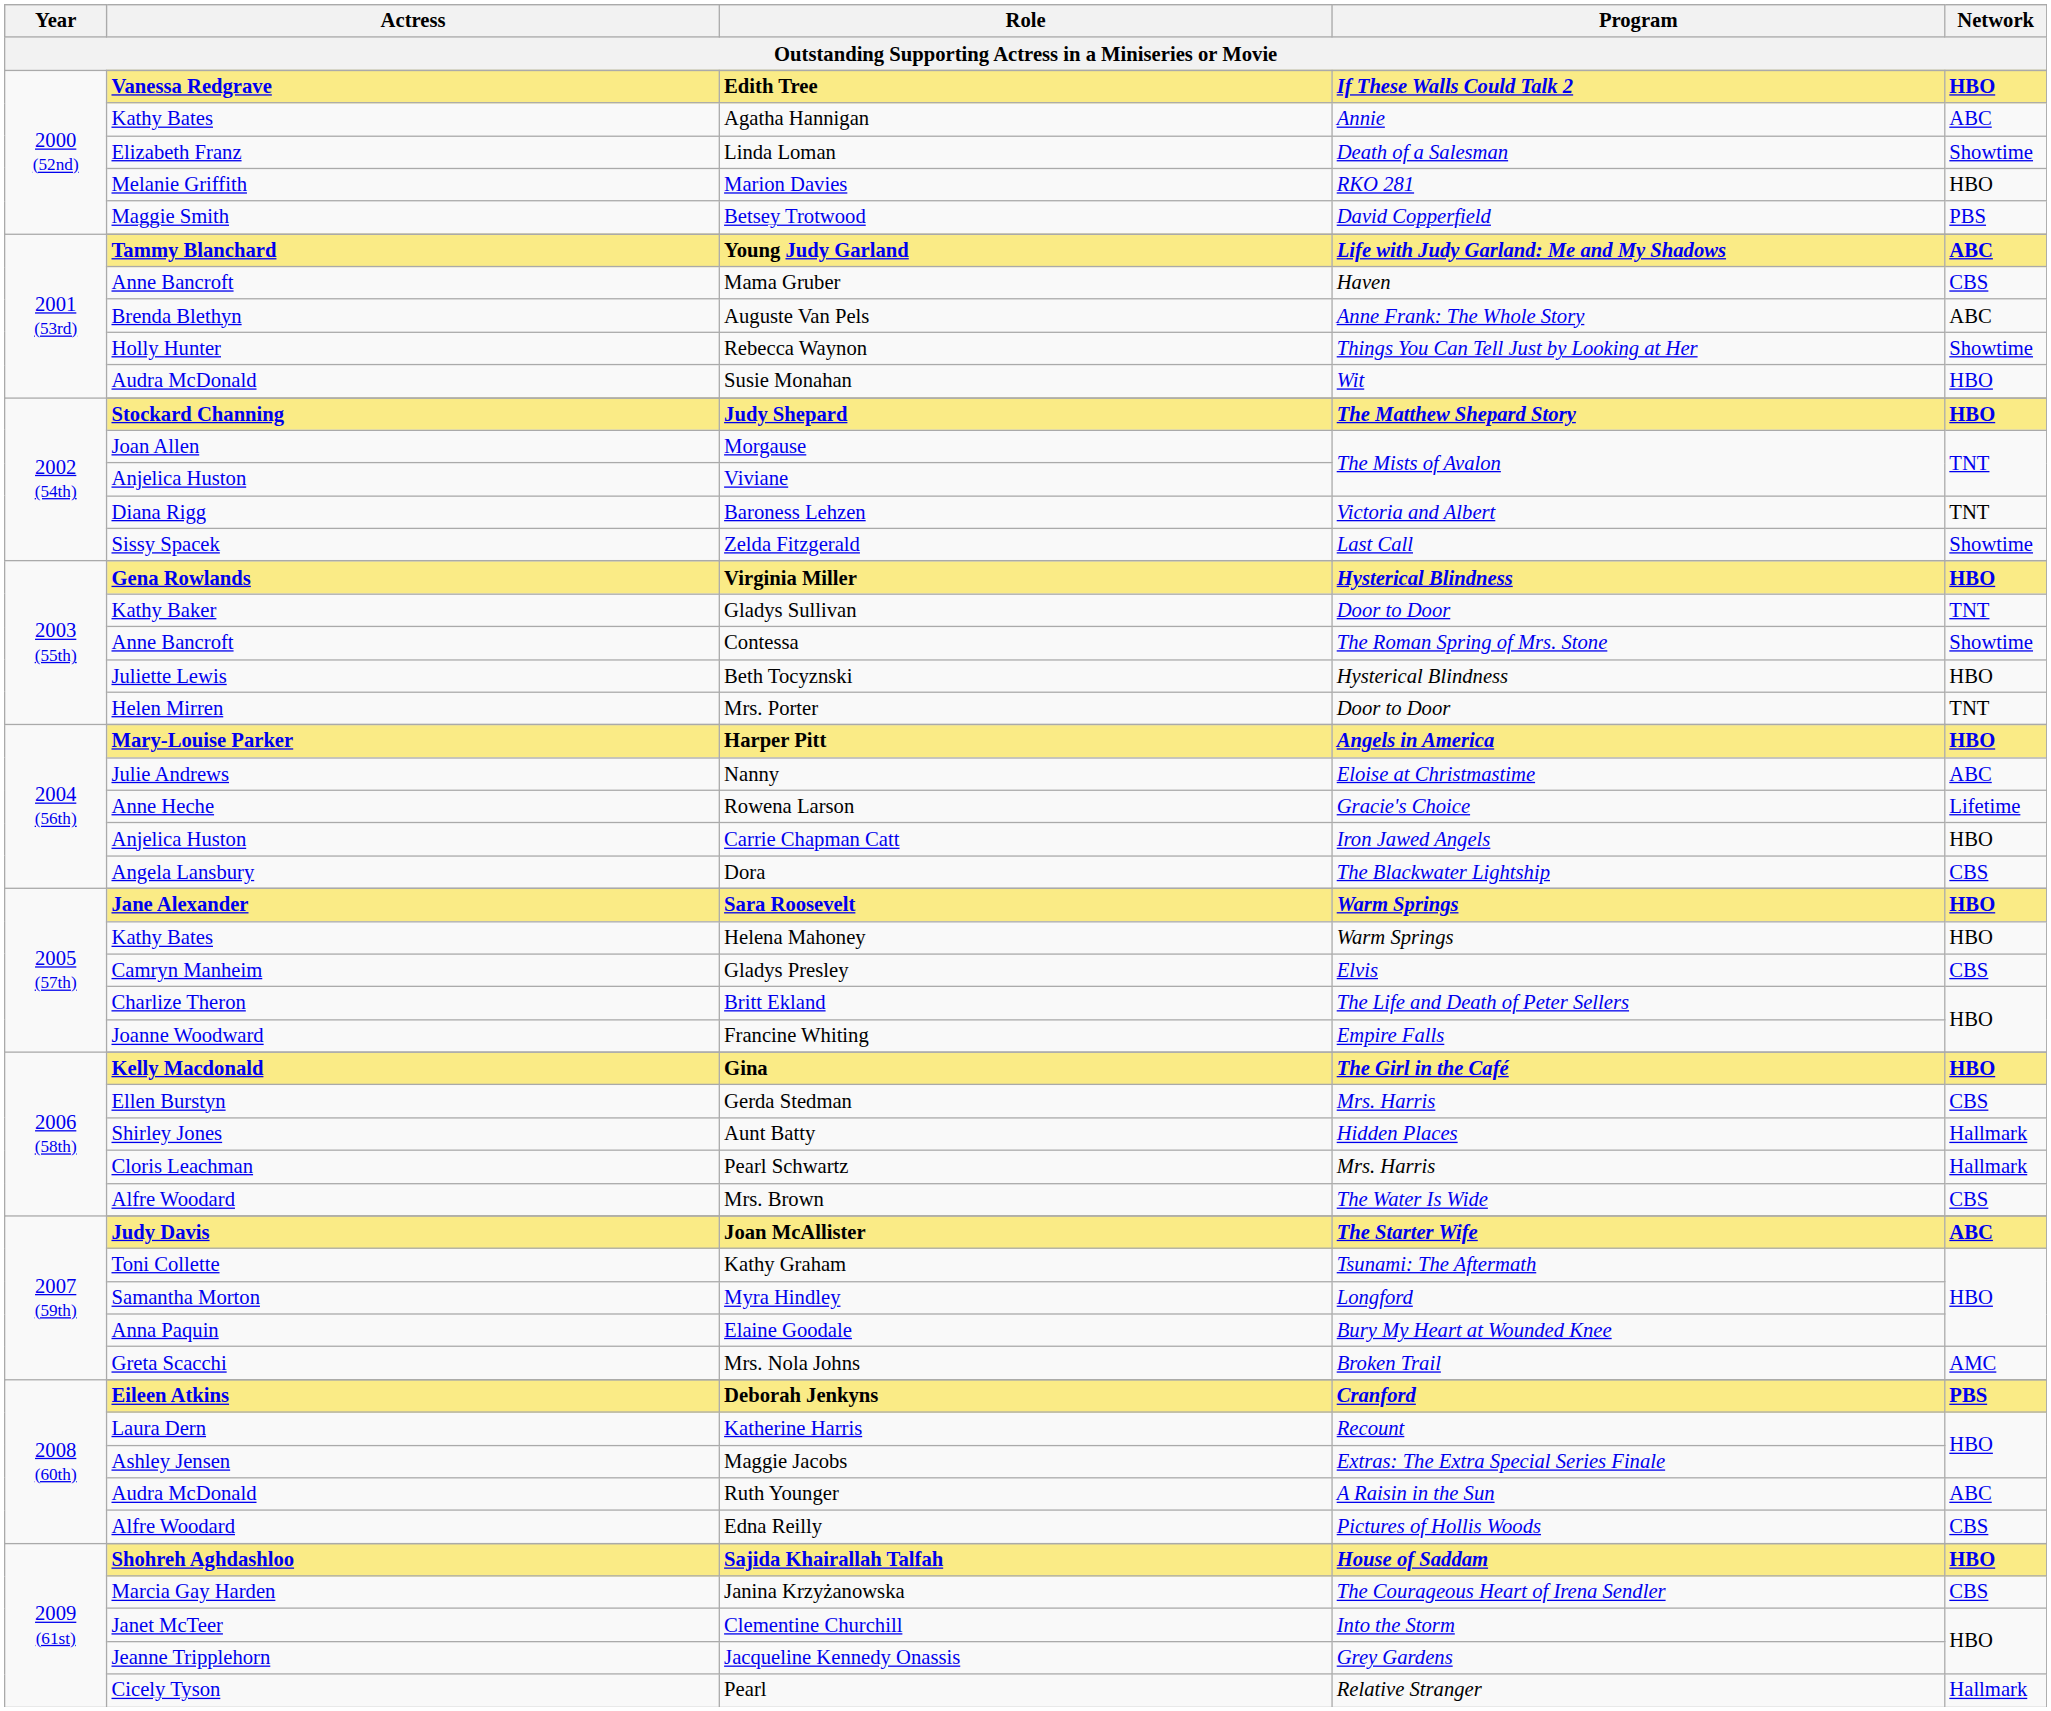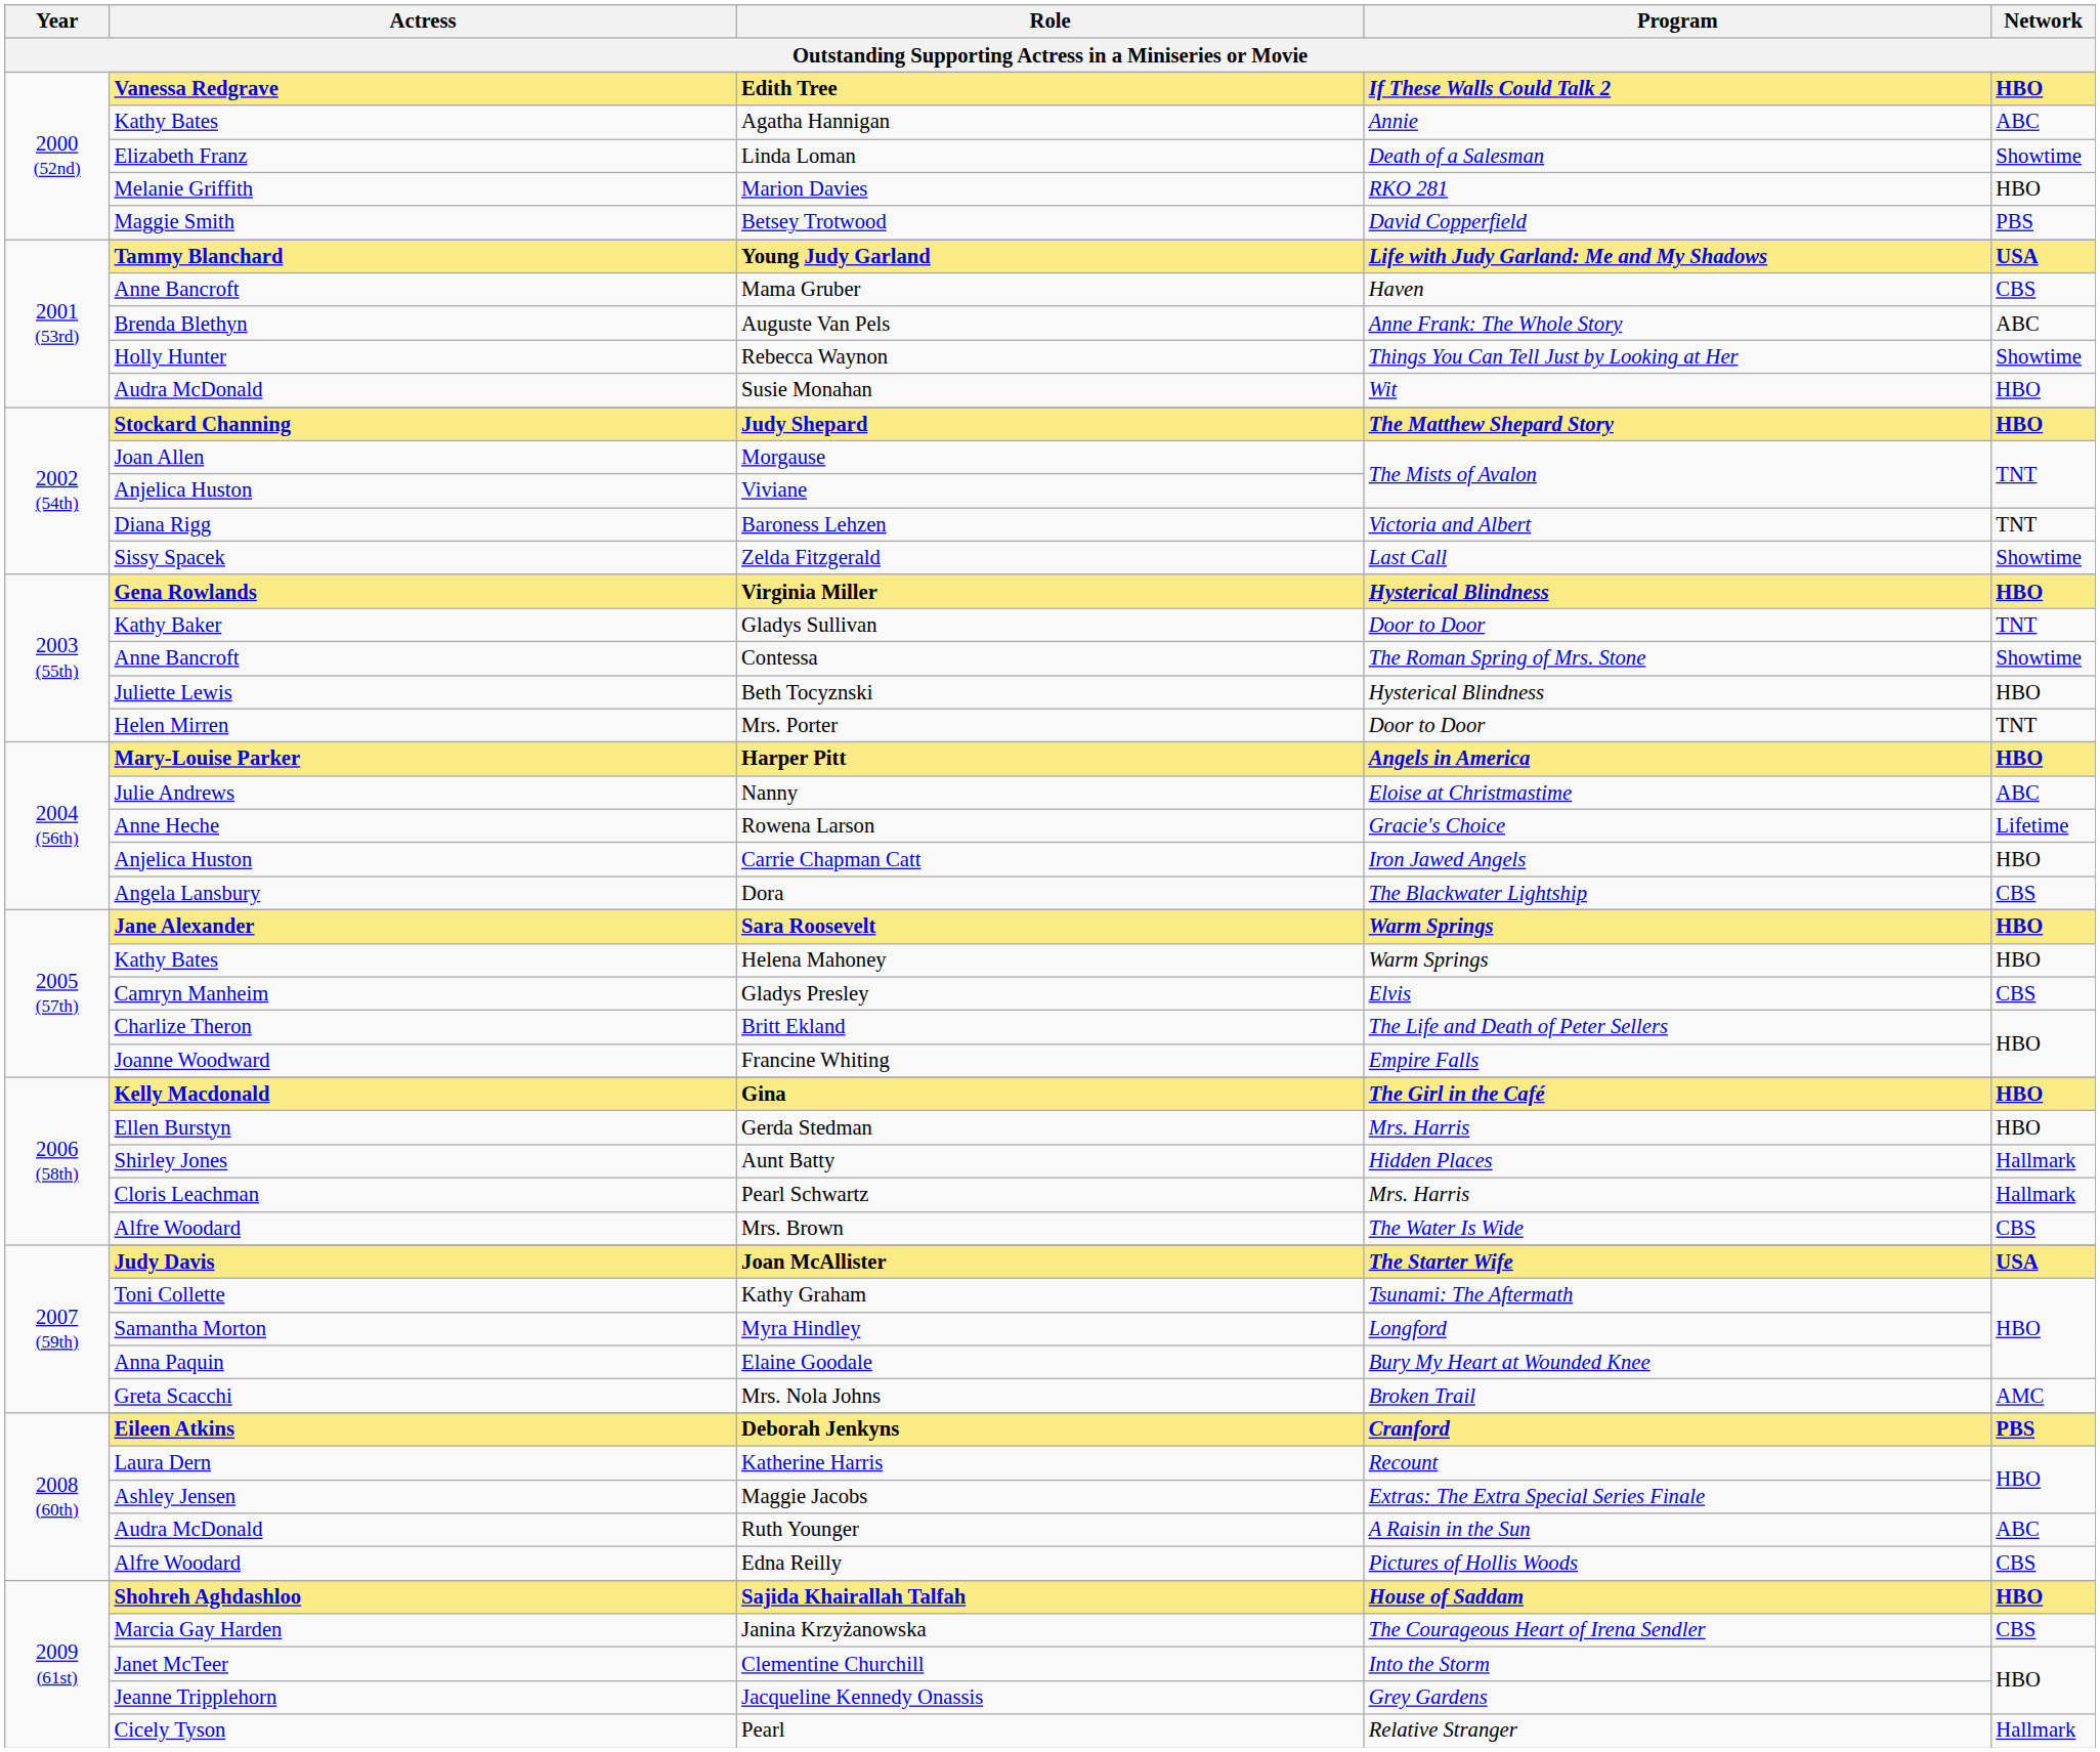Young Judy Garland | Network: ABC -> USA
Gerda Stedman | Network: CBS -> HBO
Joan McAllister | Network: ABC -> USA
